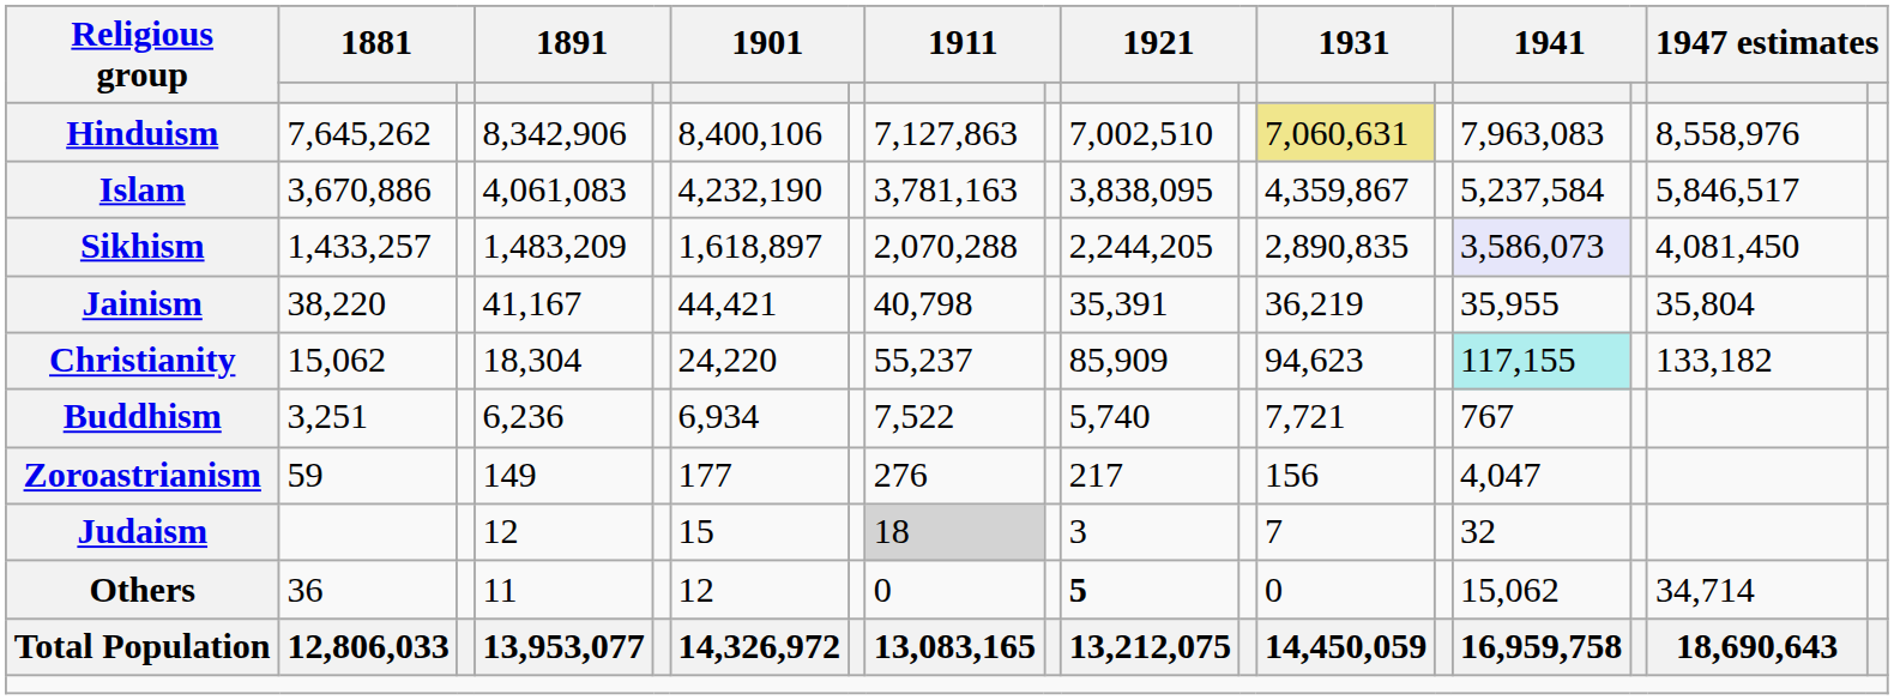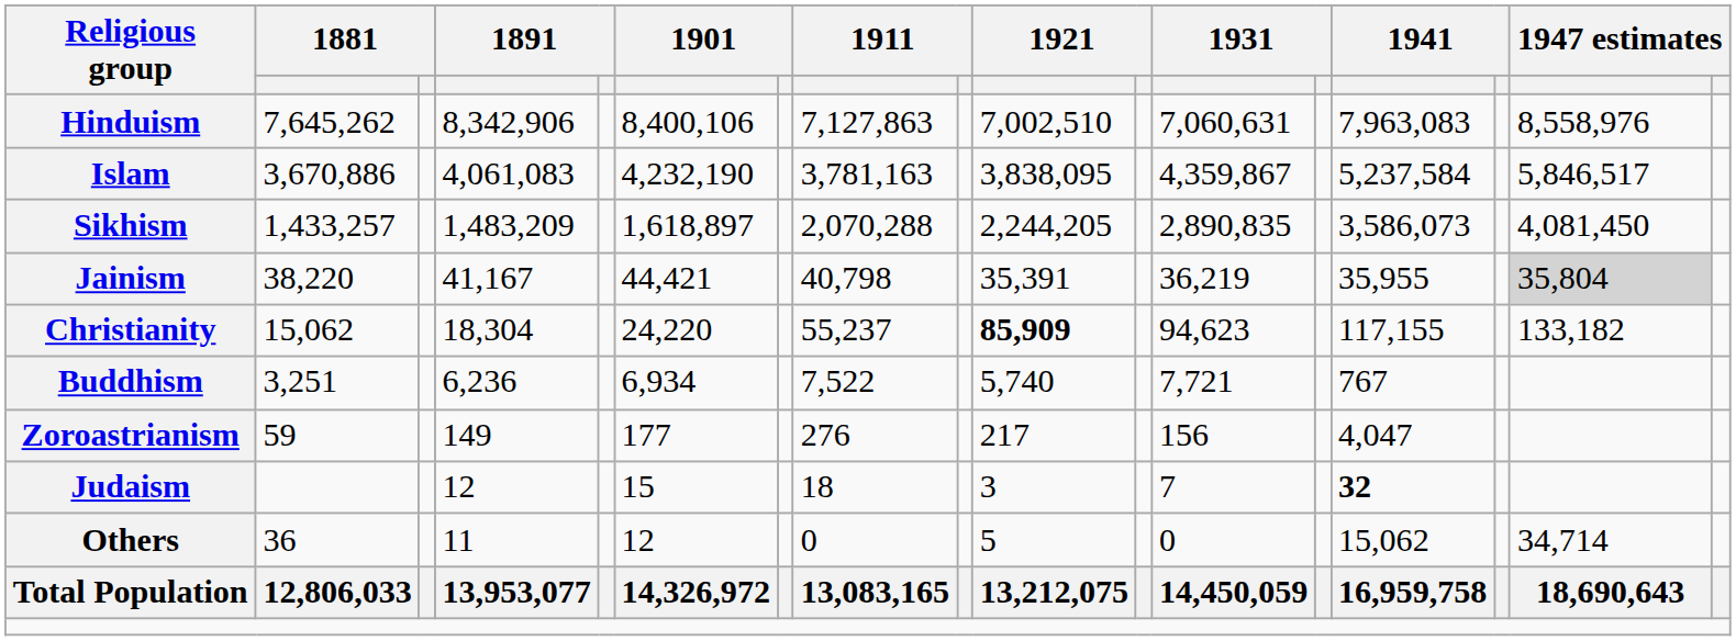Hinduism | column 12: khaki background -> no background
Sikhism | column 14: lavender background -> no background
Jainism | column 16: no background -> lightgrey background
Christianity | column 10: normal -> bold
Christianity | column 14: paleturquoise background -> no background
Judaism | column 8: lightgrey background -> no background
Judaism | column 14: normal -> bold
Others | column 10: bold -> normal
